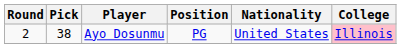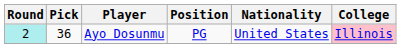Ayo Dosunmu | Round: no background -> paleturquoise background
Ayo Dosunmu | Pick: 38 -> 36
